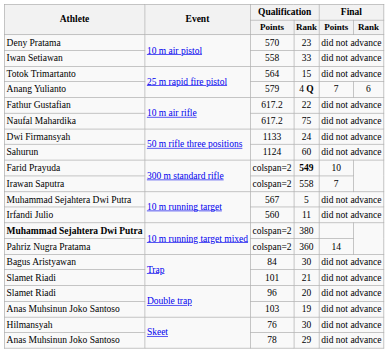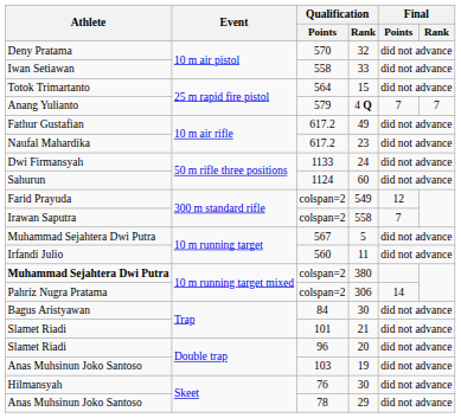Deny Pratama | Qualification / Rank: 23 -> 32
Anang Yulianto | Final / Rank: 6 -> 7
Fathur Gustafian | Qualification / Rank: 22 -> 49
Naufal Mahardika | Qualification / Rank: 75 -> 23
Farid Prayuda | Qualification / Rank: bold -> normal
Farid Prayuda | Final / Points: 10 -> 12
Pahriz Nugra Pratama | Qualification / Rank: 360 -> 306
